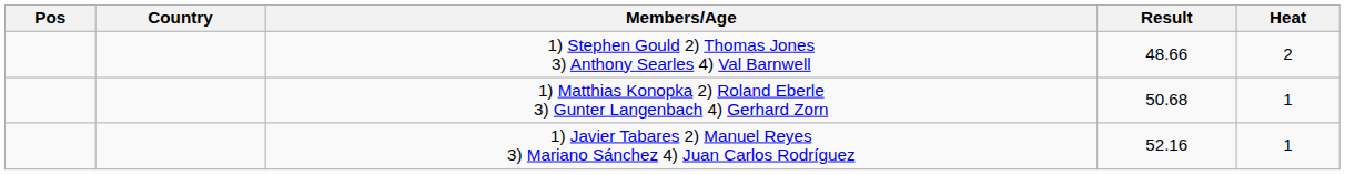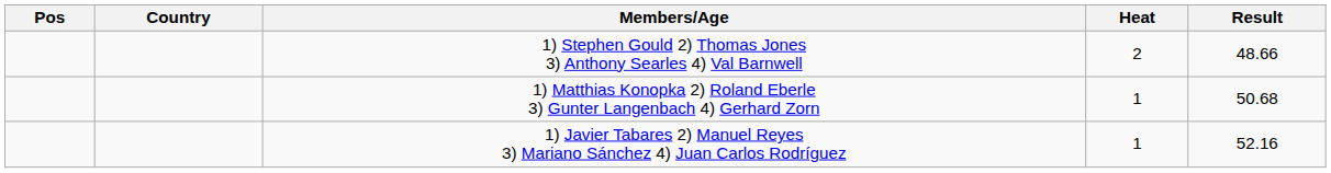columns swapped: Heat <-> Result
